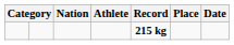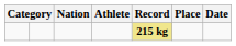row 2 | Record: no background -> khaki background
